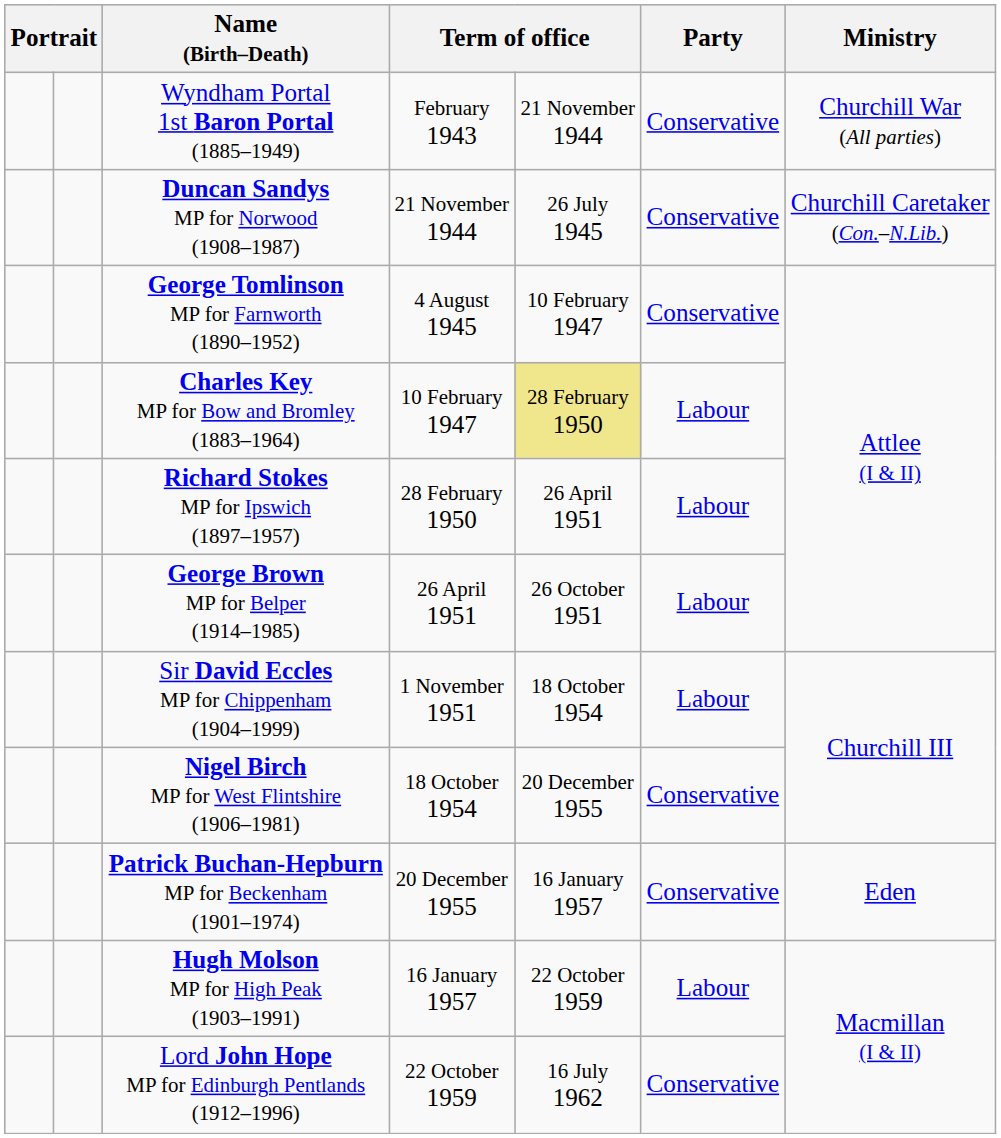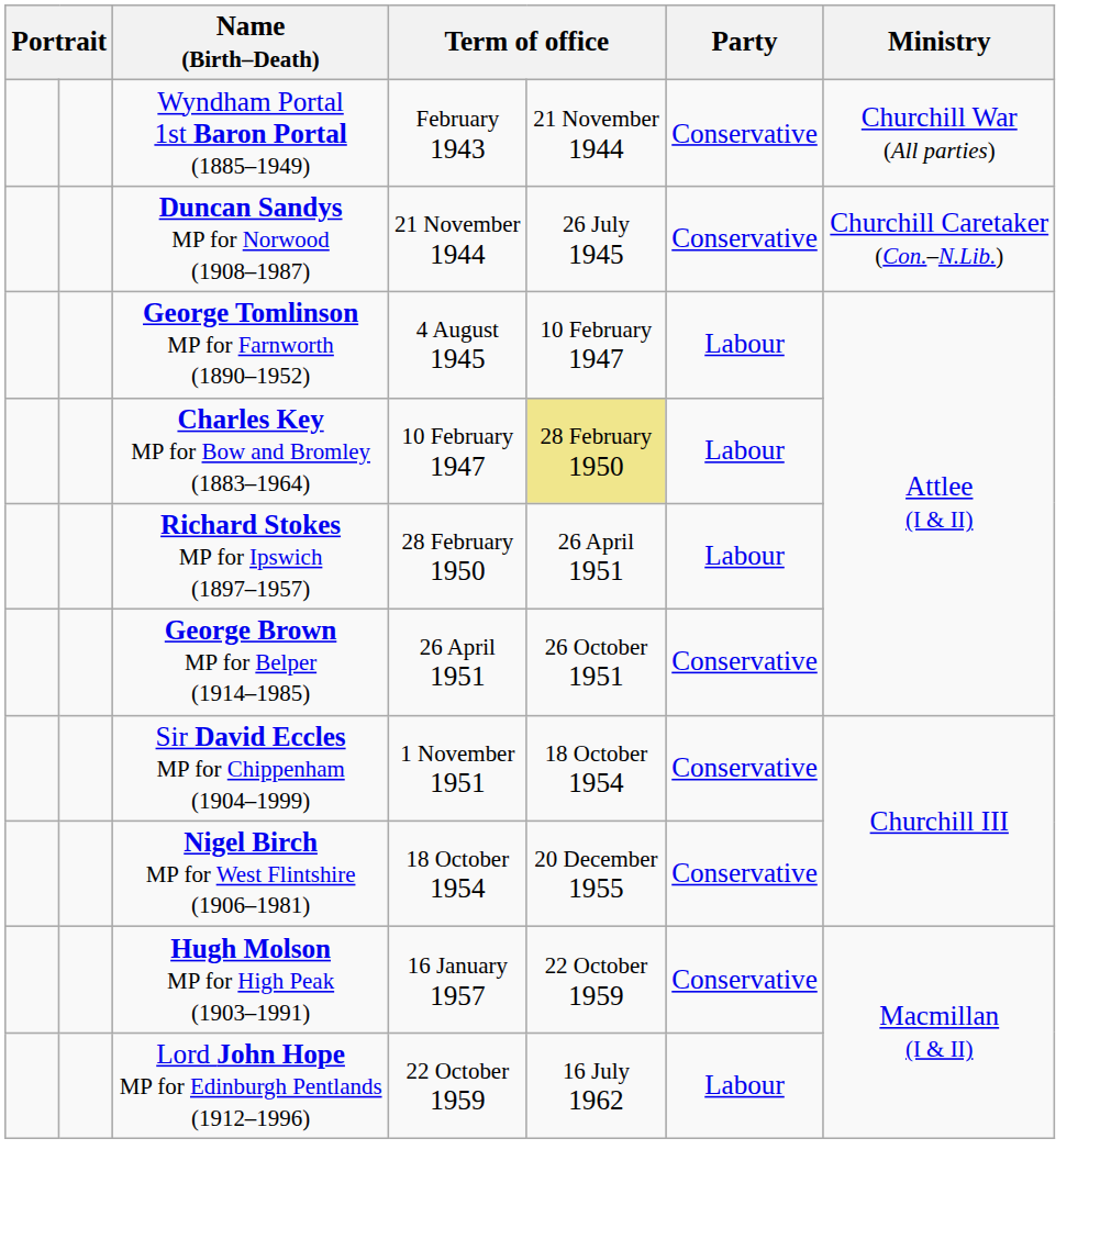George Tomlinson MP for Farnworth (1890–1952) | Party: Conservative -> Labour
George Brown MP for Belper (1914–1985) | Party: Labour -> Conservative
Sir David Eccles MP for Chippenham (1904–1999) | Party: Labour -> Conservative
- row: Patrick Buchan-Hepburn MP for Beckenham (1901–1974) | 20 December 1955 | 16 January 1957 | Conservative | Eden
Hugh Molson MP for High Peak (1903–1991) | Party: Labour -> Conservative
Lord John Hope MP for Edinburgh Pentlands (1912–1996) | Party: Conservative -> Labour
